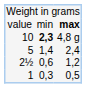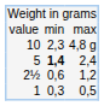value | column 3: bold -> normal
10 | column 2: bold -> normal
5 | column 2: normal -> bold
